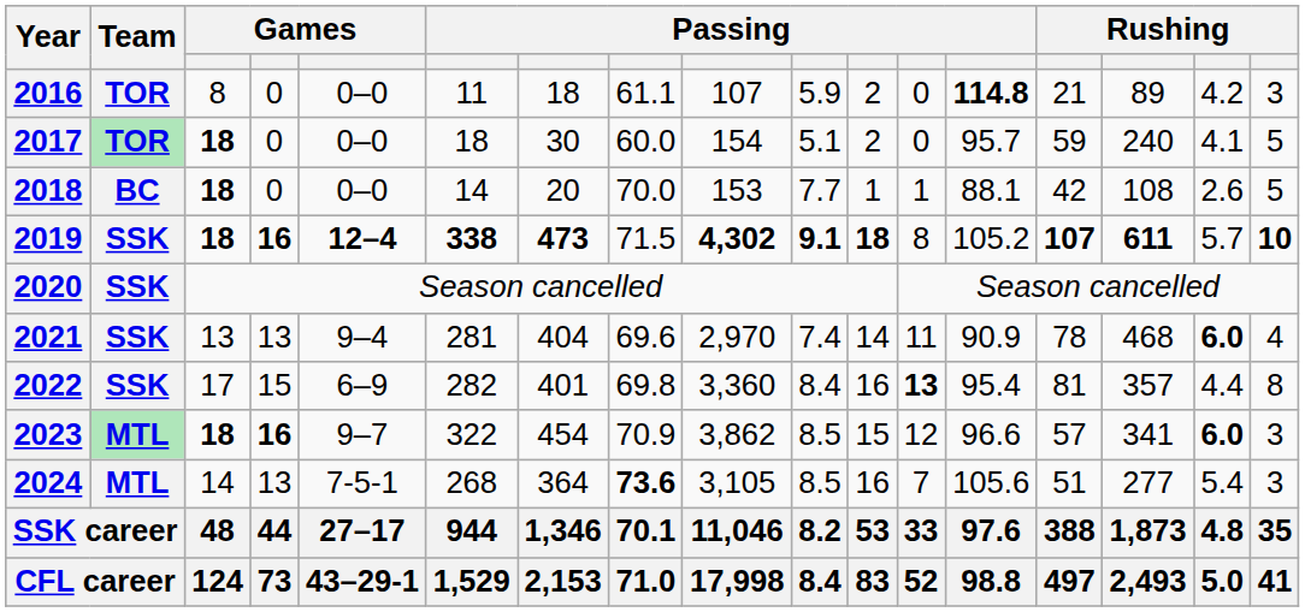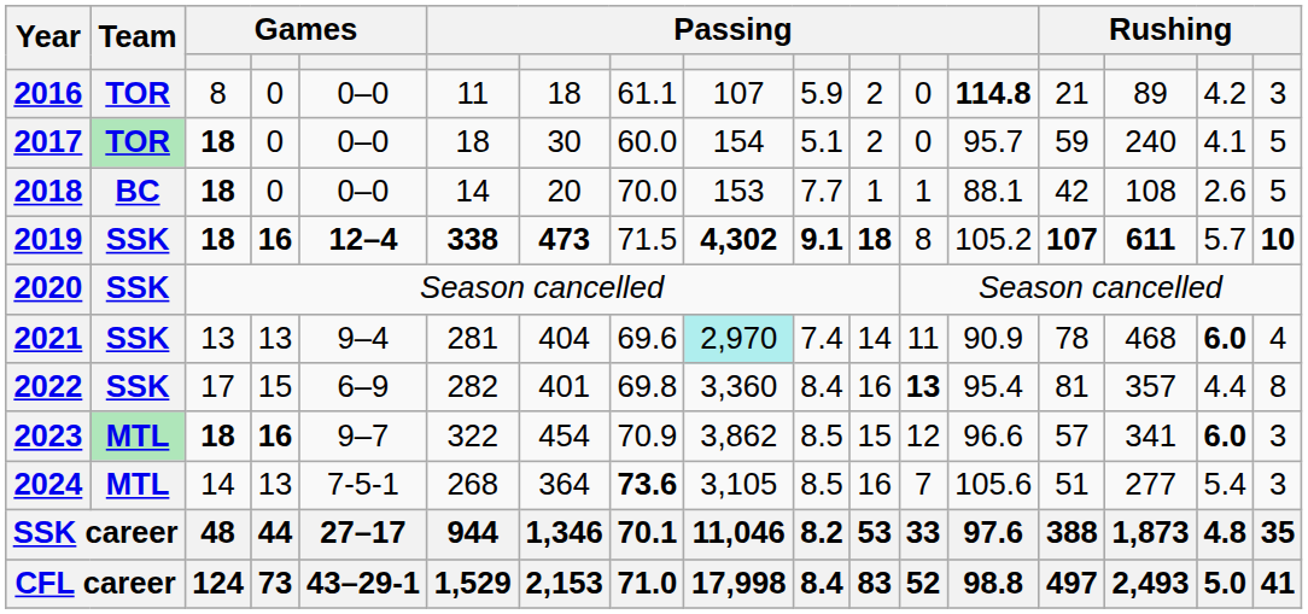2021 | column 9: no background -> paleturquoise background
